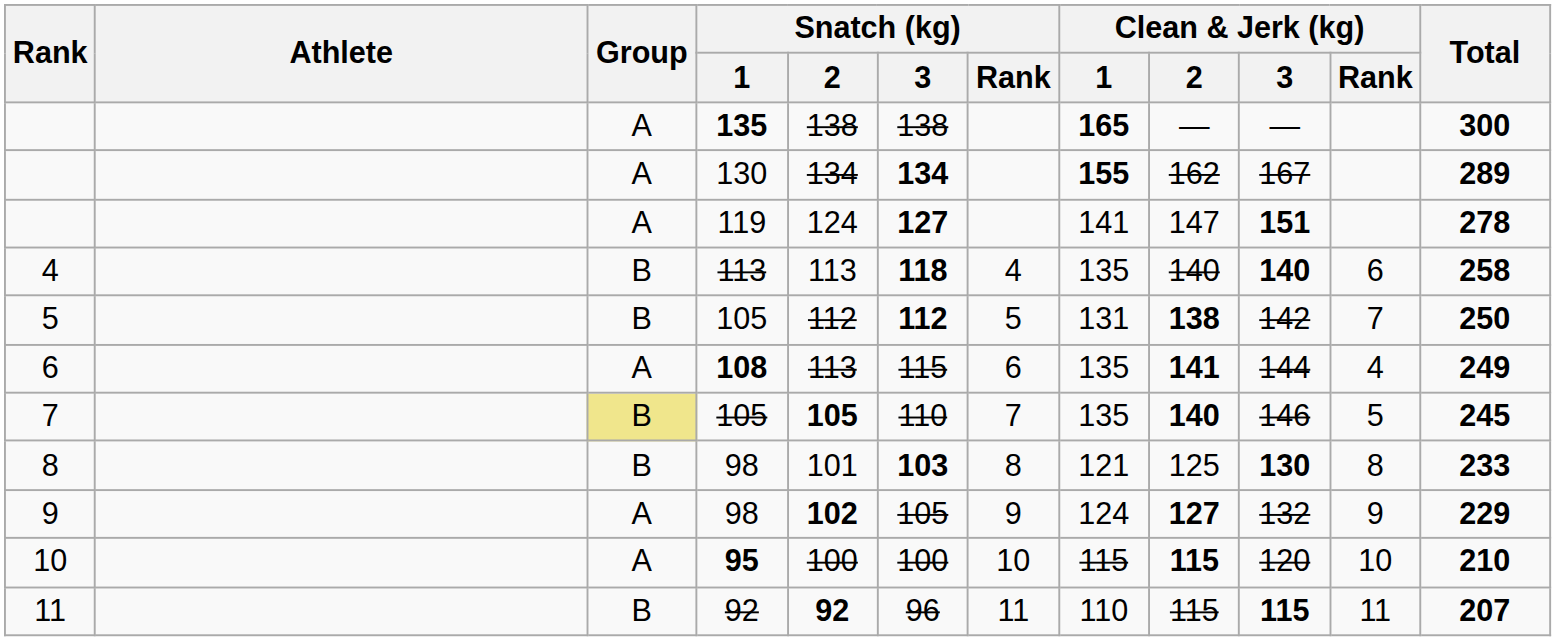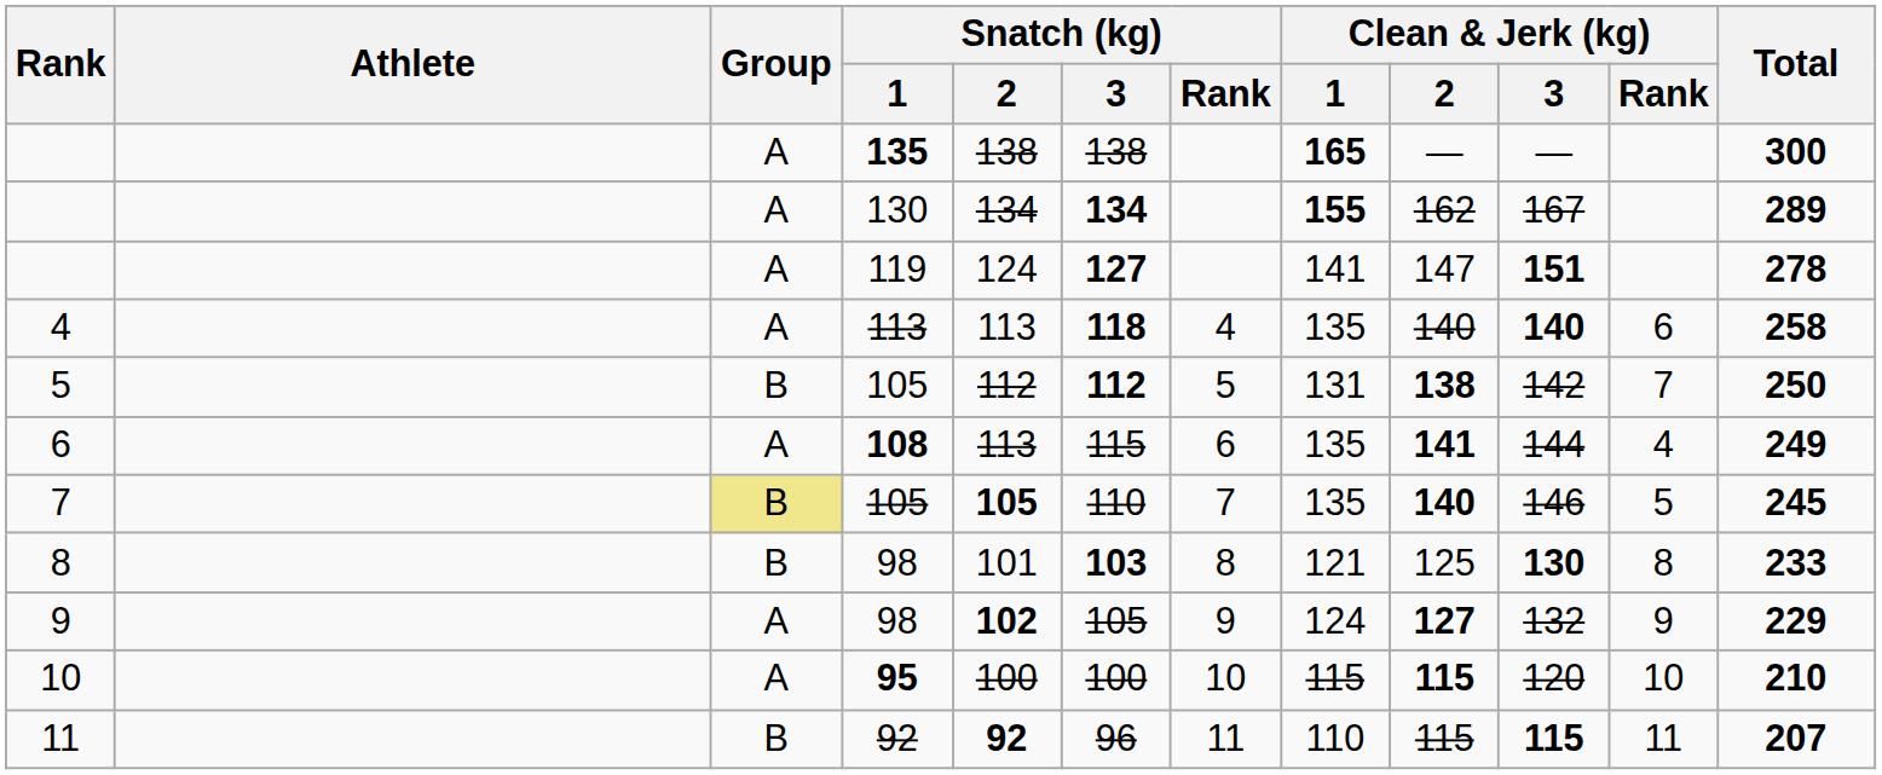row 6 | Group: B -> A
